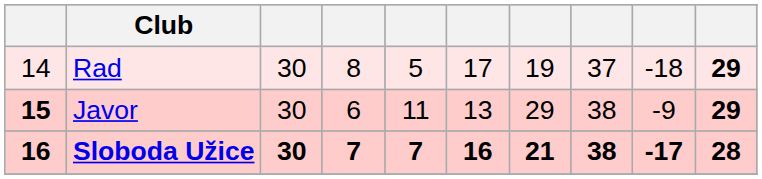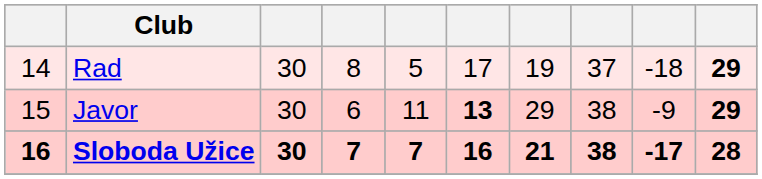Javor | column 1: bold -> normal
Javor | column 6: normal -> bold
